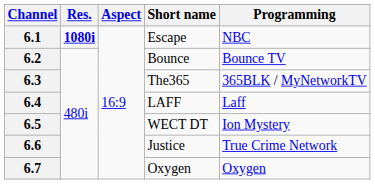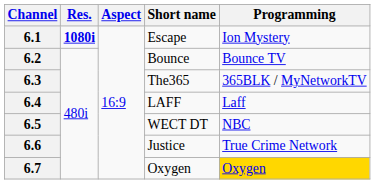6.1 | Programming: NBC -> Ion Mystery
6.5 | Programming: Ion Mystery -> NBC
6.7 | Programming: no background -> gold background
